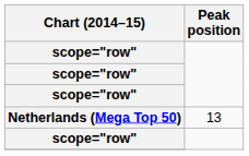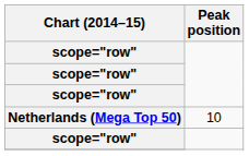Netherlands (Mega Top 50) | Peak position: 13 -> 10
